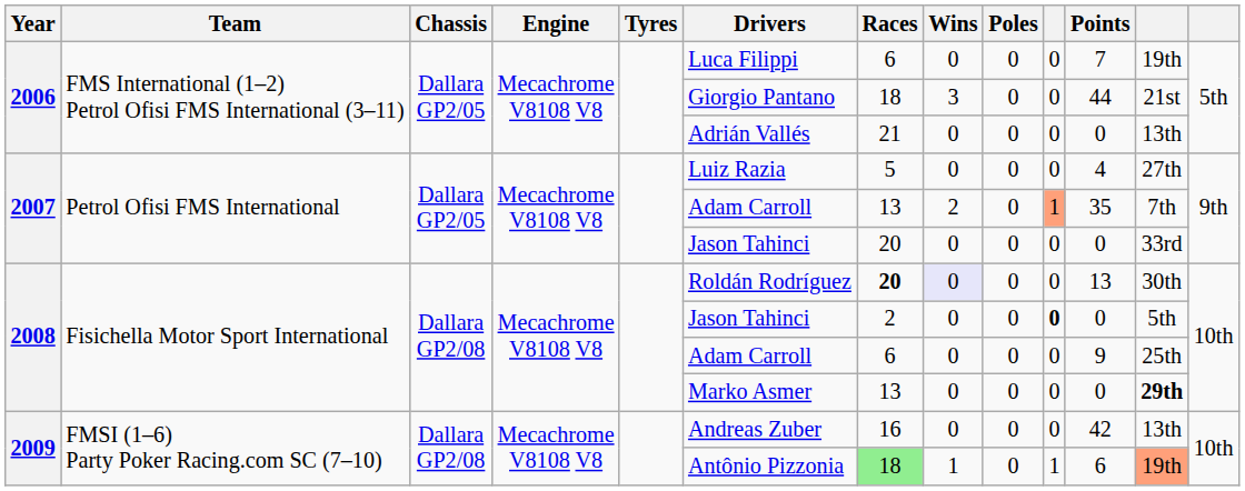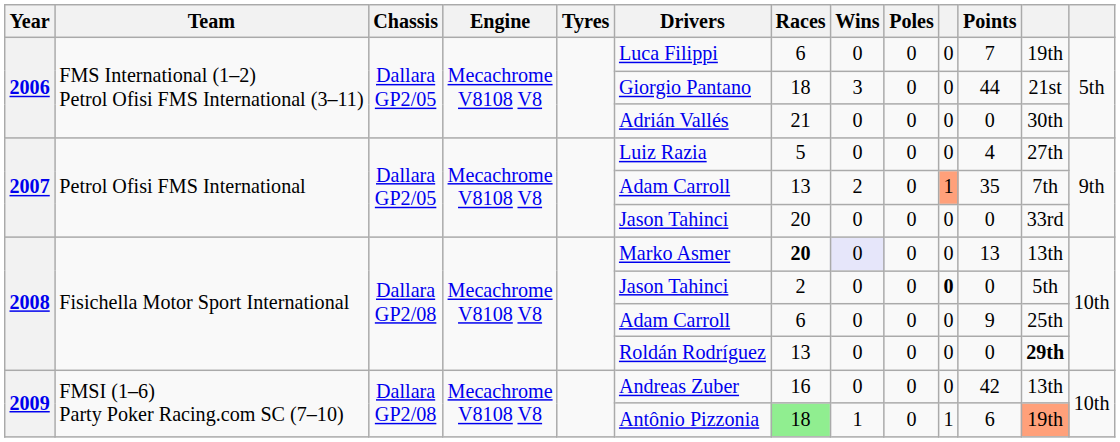row 4 | column 12: 13th -> 30th
row 8 | Drivers: Roldán Rodríguez -> Marko Asmer
row 8 | column 12: 30th -> 13th
row 11 | Drivers: Marko Asmer -> Roldán Rodríguez
